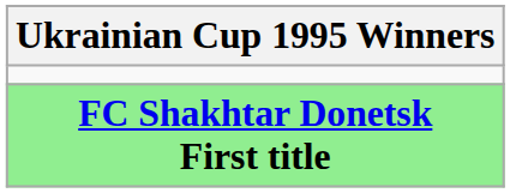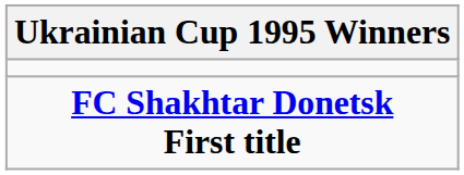row 3 | column 1: lightgreen background -> no background
